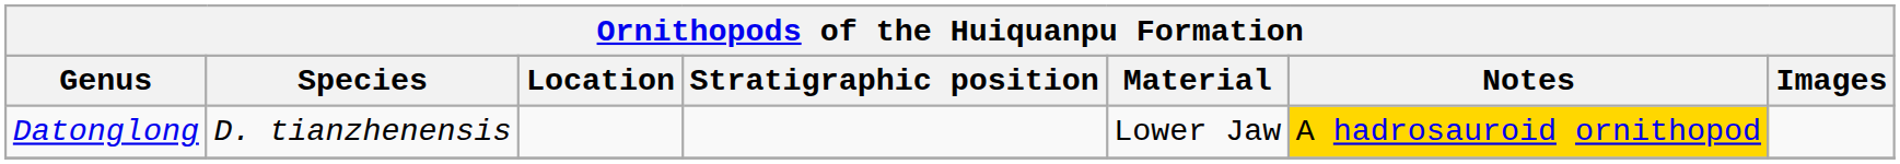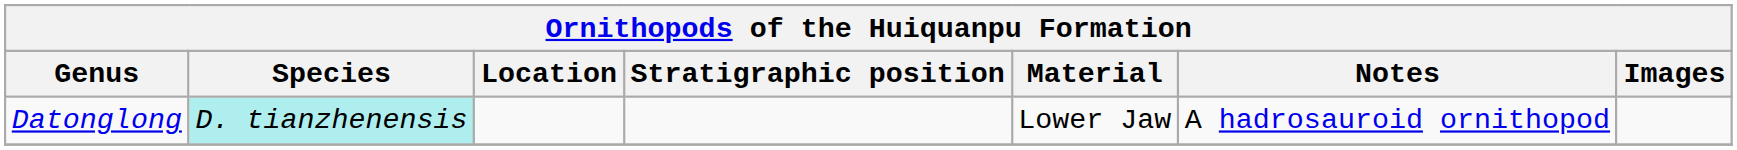Datonglong | Species: no background -> paleturquoise background
Datonglong | Notes: gold background -> no background
